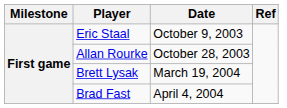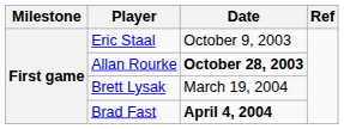Allan Rourke | Date: normal -> bold
Brad Fast | Date: normal -> bold
